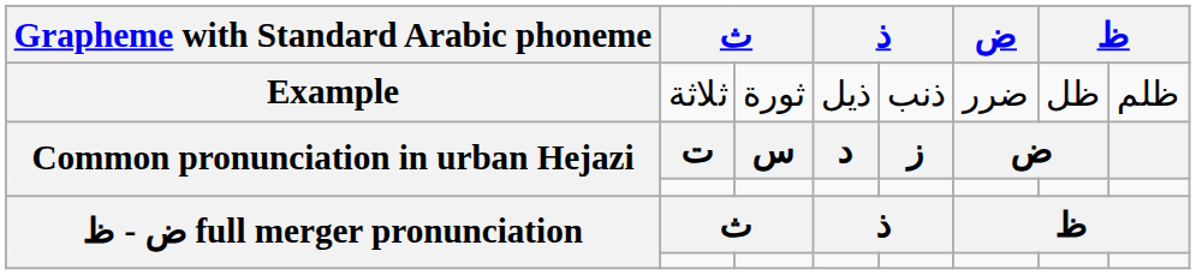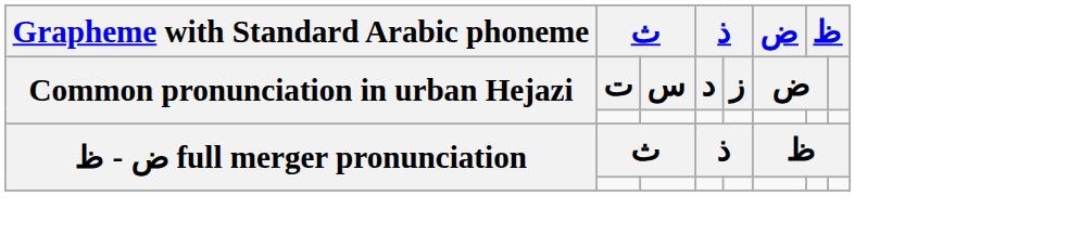- row: Example | ثلاثة | ثورة | ذيل | ذنب | ضرر | ظل | ظلم
